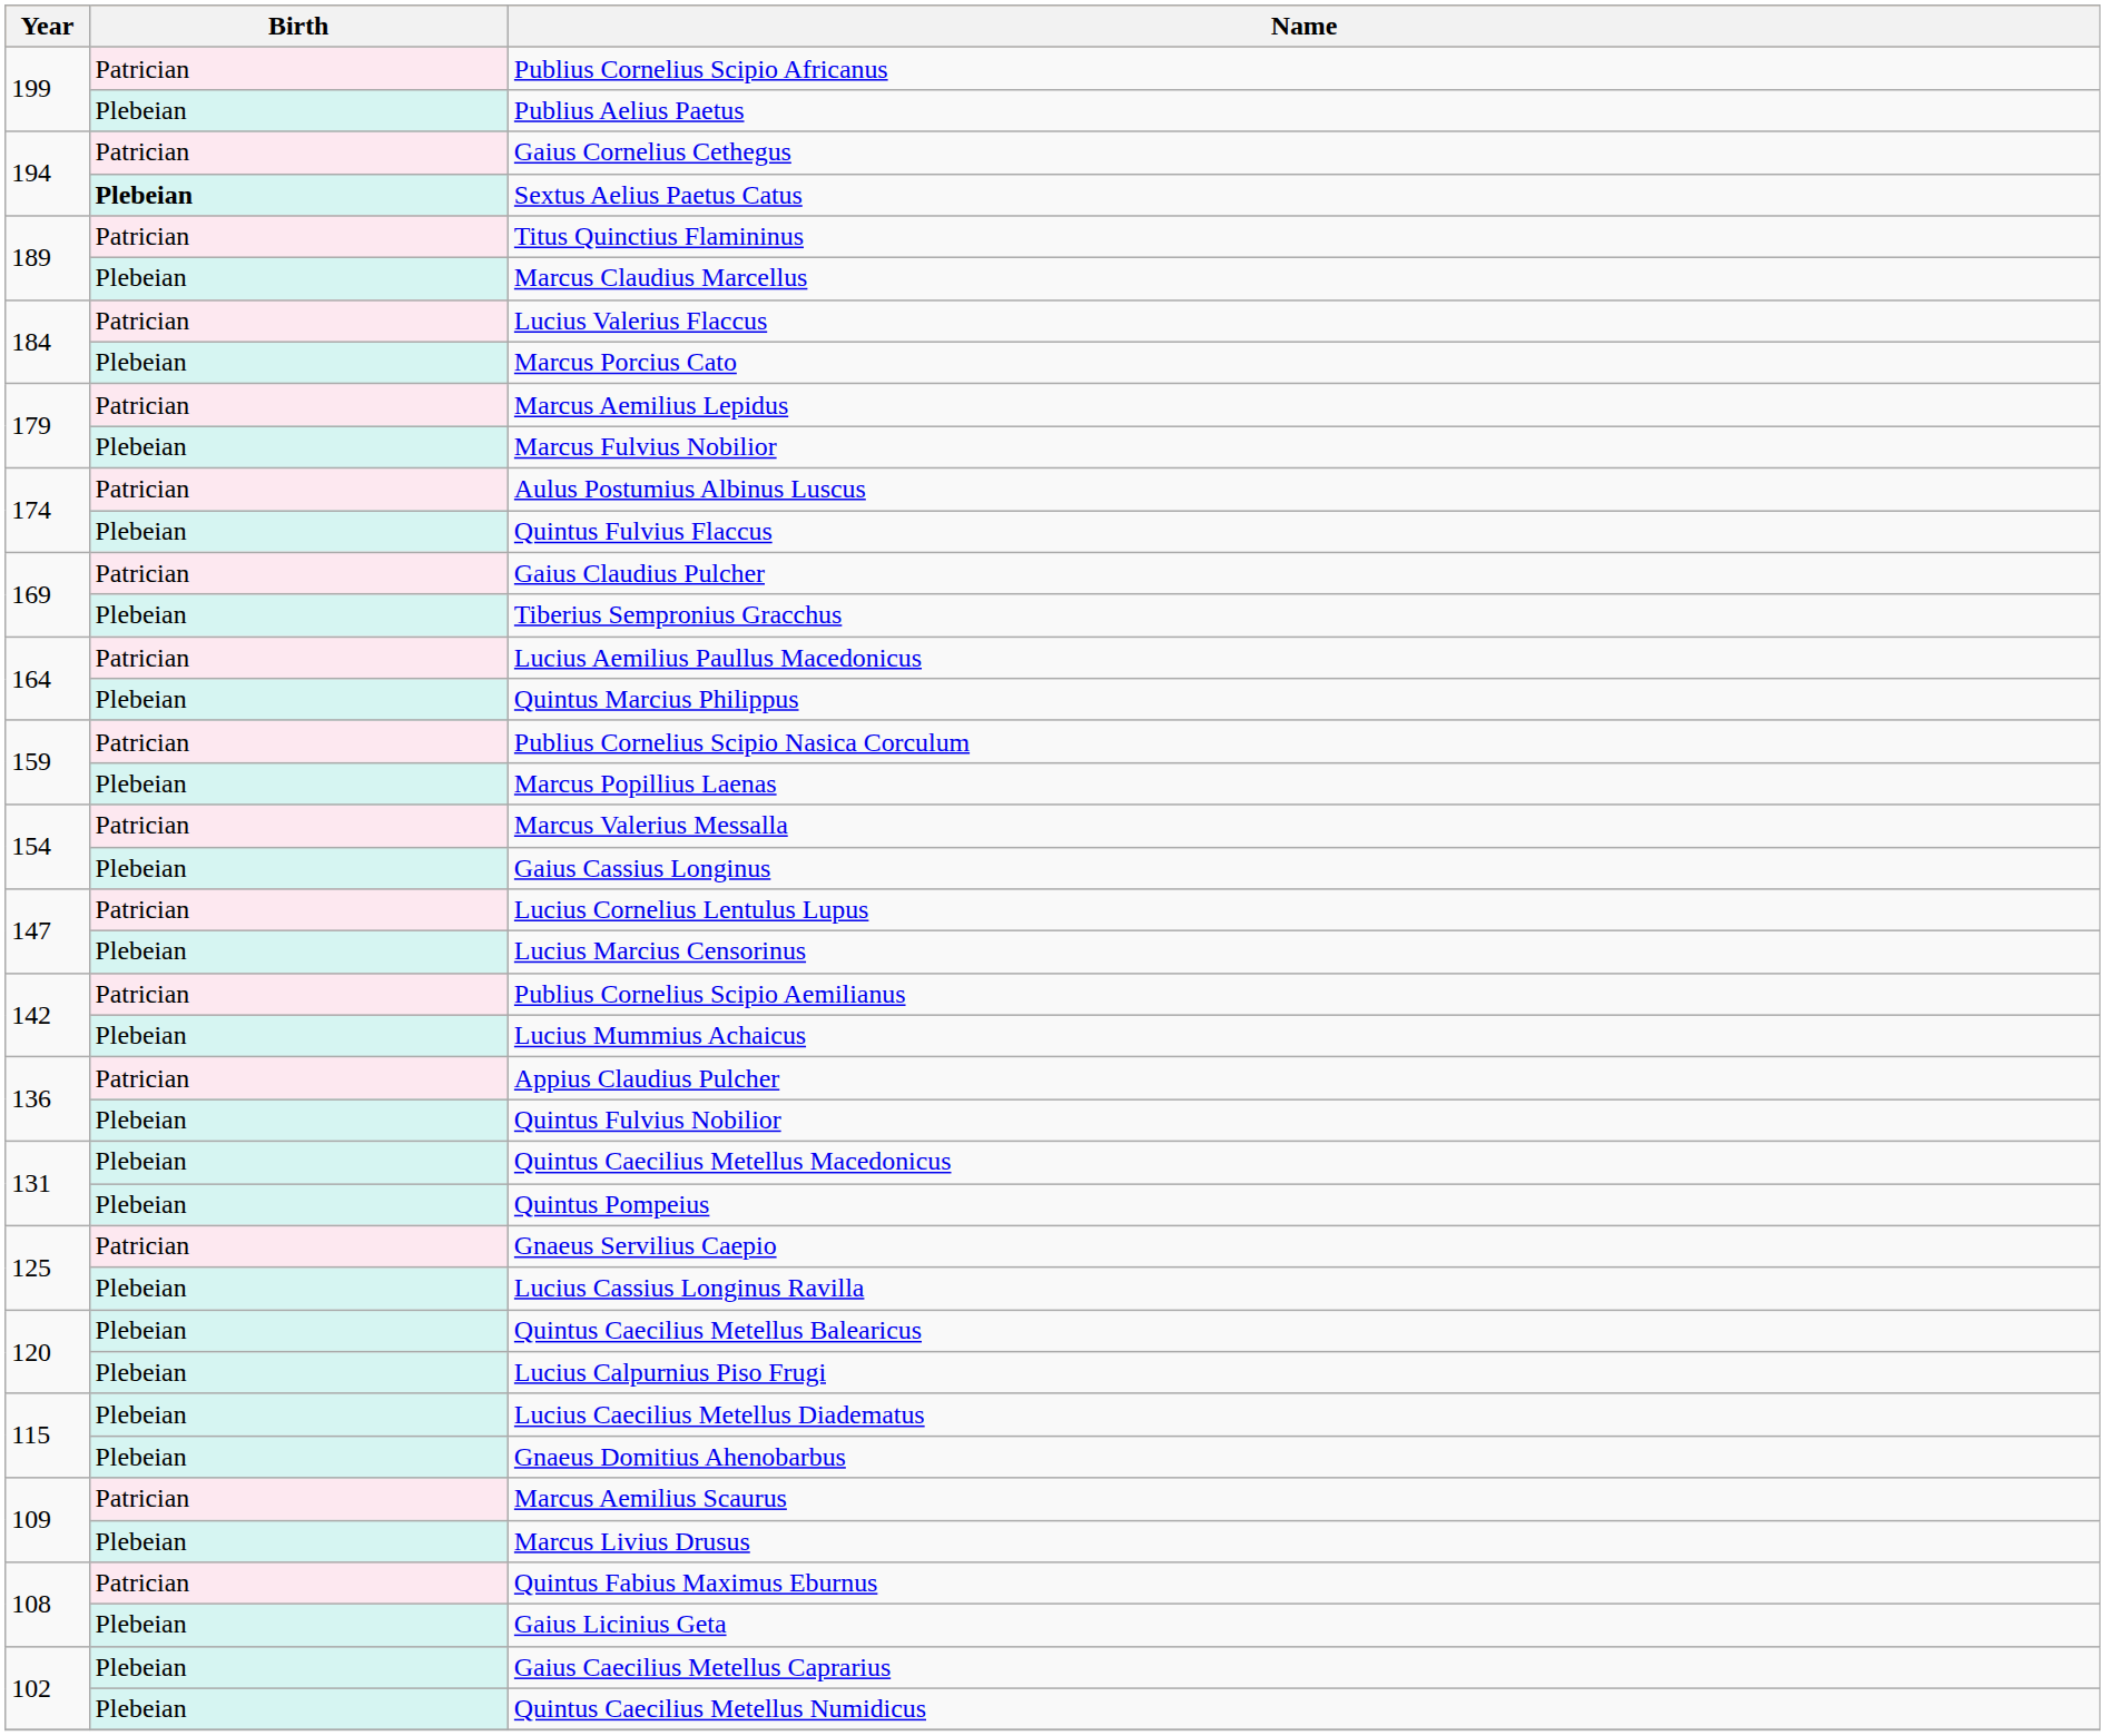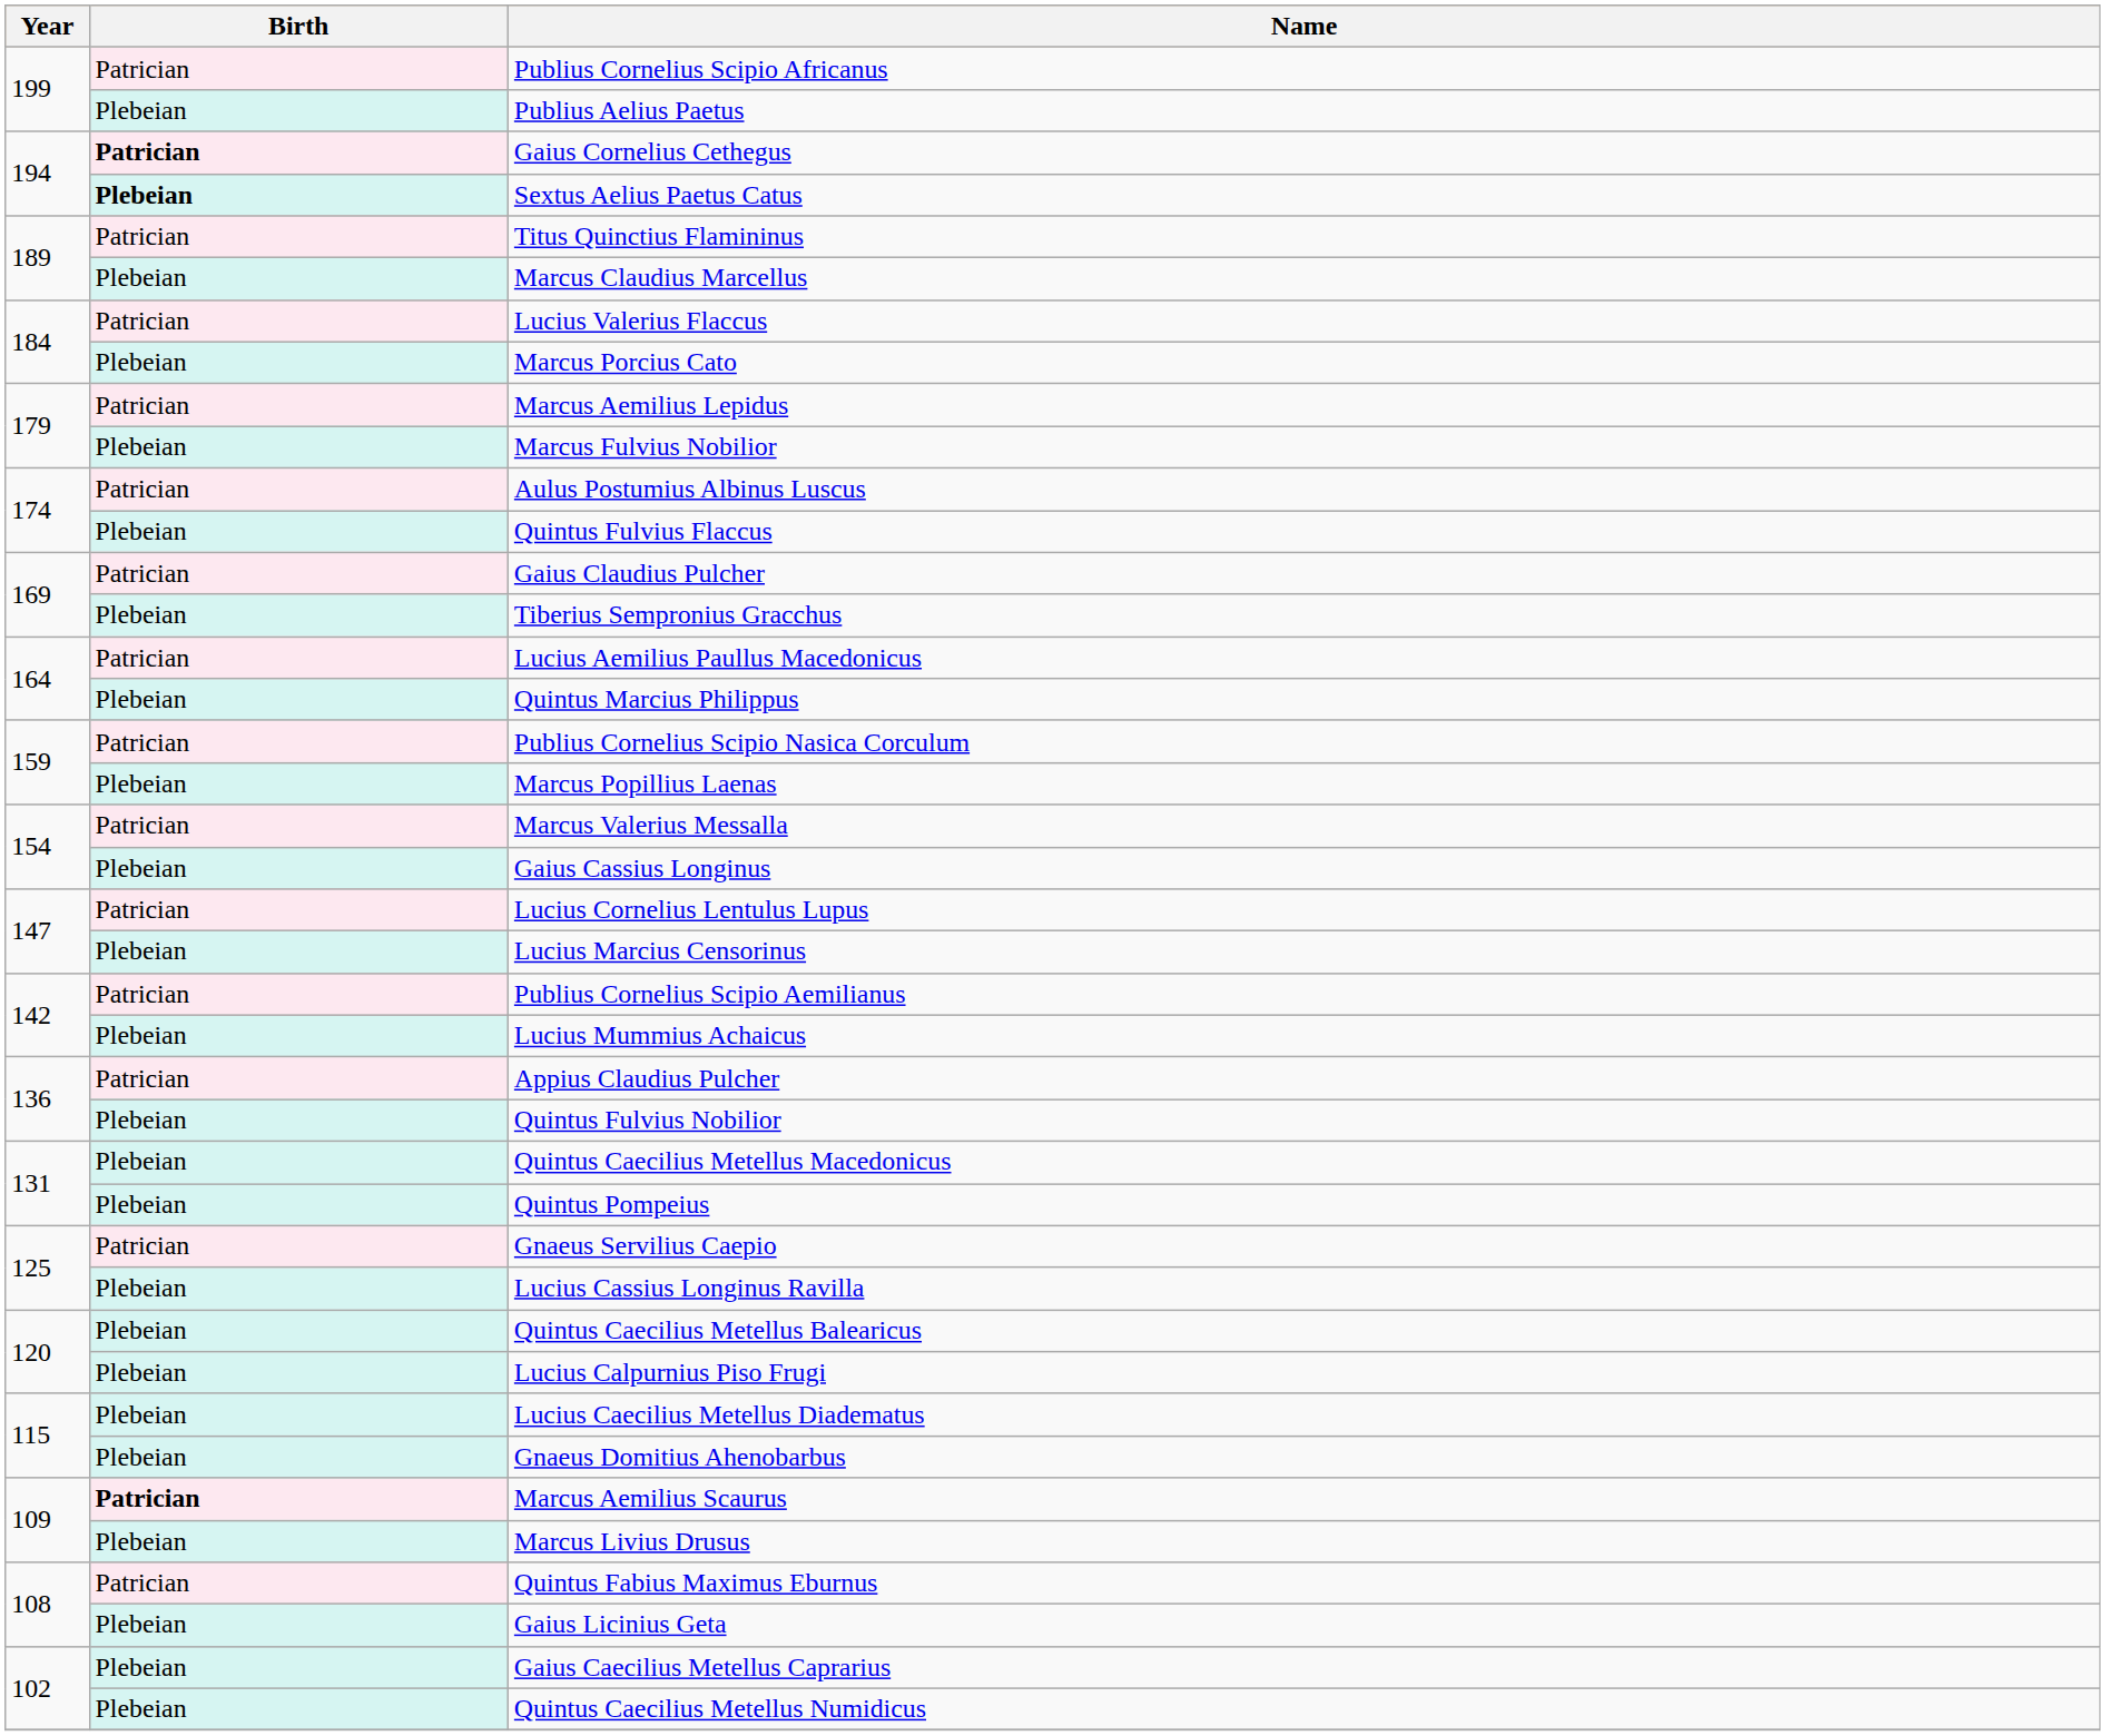Gaius Cornelius Cethegus | Birth: normal -> bold
Marcus Aemilius Scaurus | Birth: normal -> bold
